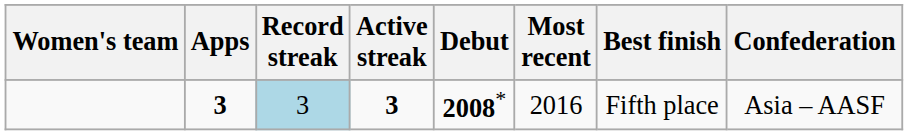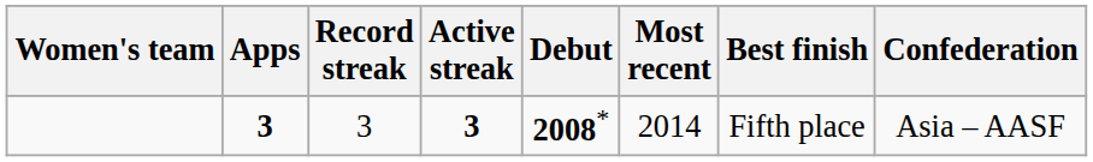row 2 | Record streak: lightblue background -> no background
row 2 | Most recent: 2016 -> 2014
